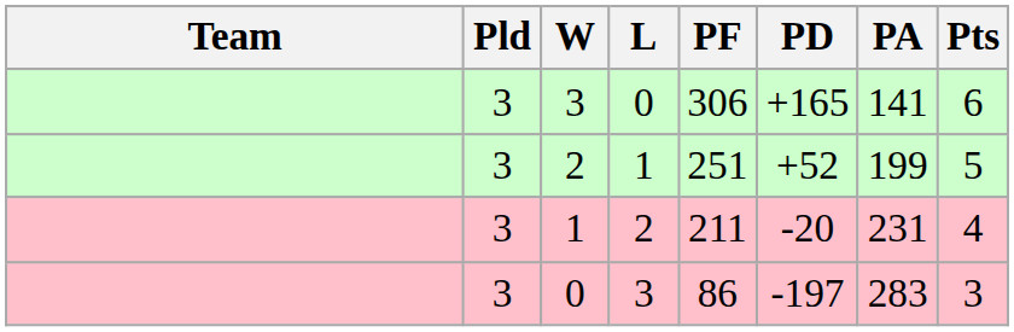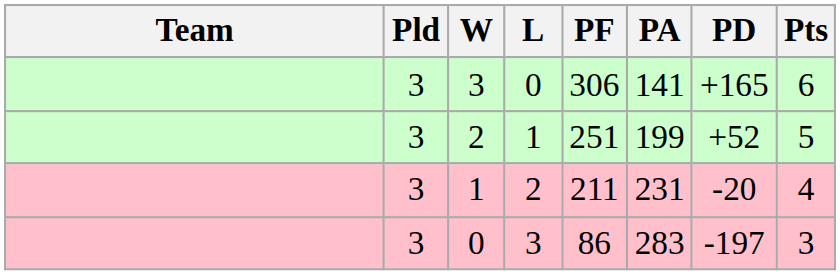columns swapped: PA <-> PD
